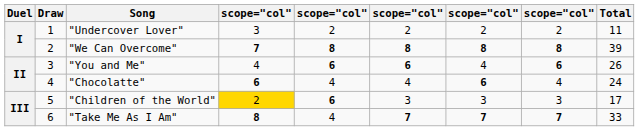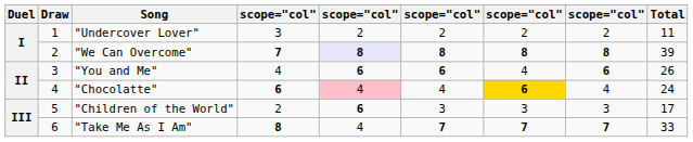"We Can Overcome" | column 5: no background -> lavender background
"Chocolatte" | column 5: no background -> pink background
"Chocolatte" | column 7: no background -> gold background
"Children of the World" | column 4: gold background -> no background
